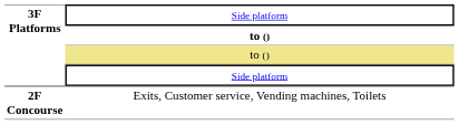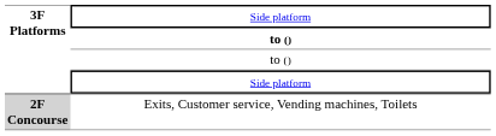row 3 | column 2: khaki background -> no background
row 5 | column 1: no background -> lightgrey background
